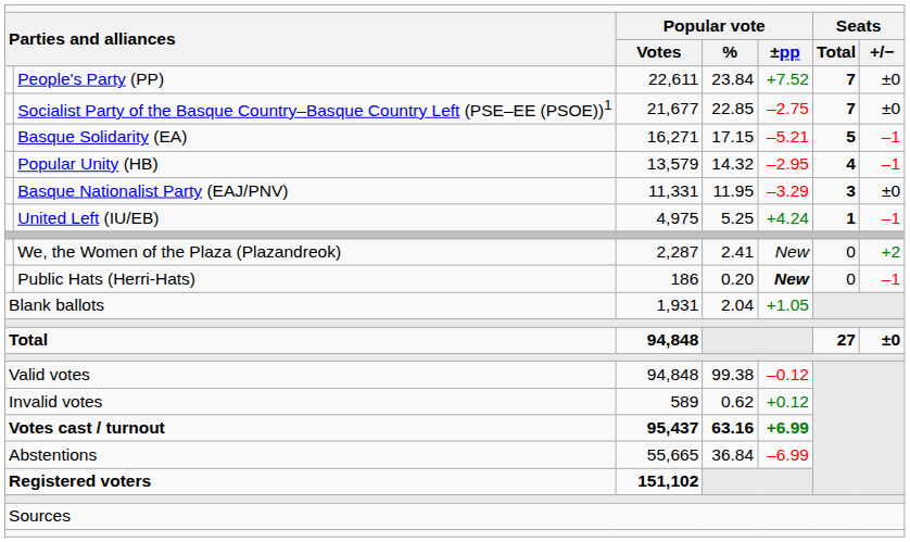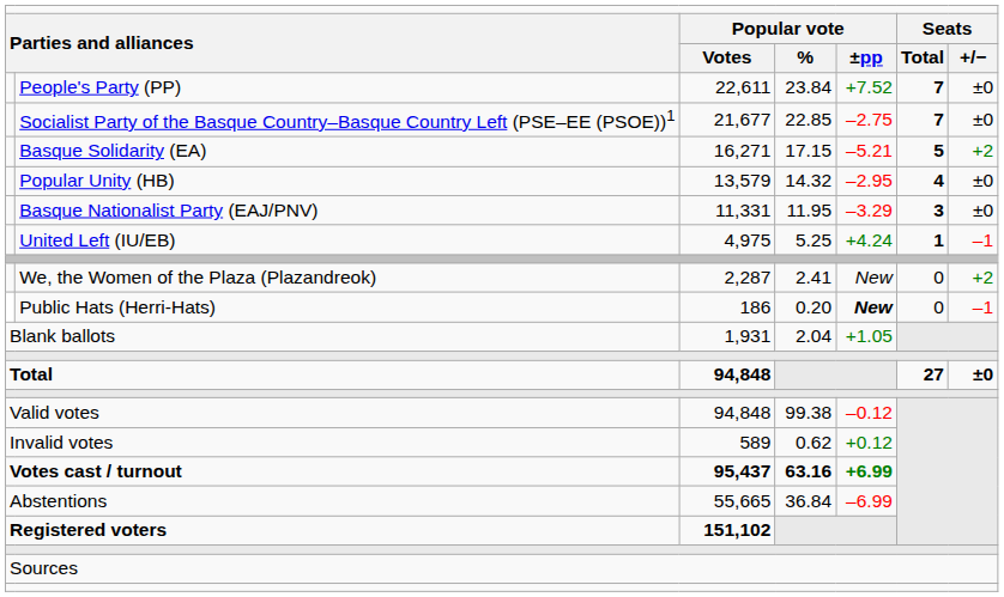Basque Solidarity (EA) | column 7: –1 -> +2
Popular Unity (HB) | column 7: –1 -> ±0
